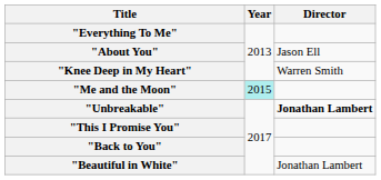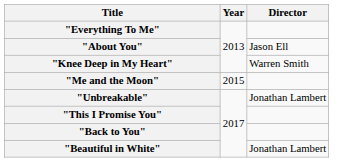"Me and the Moon" | Year: paleturquoise background -> no background
"Unbreakable" | Director: bold -> normal
